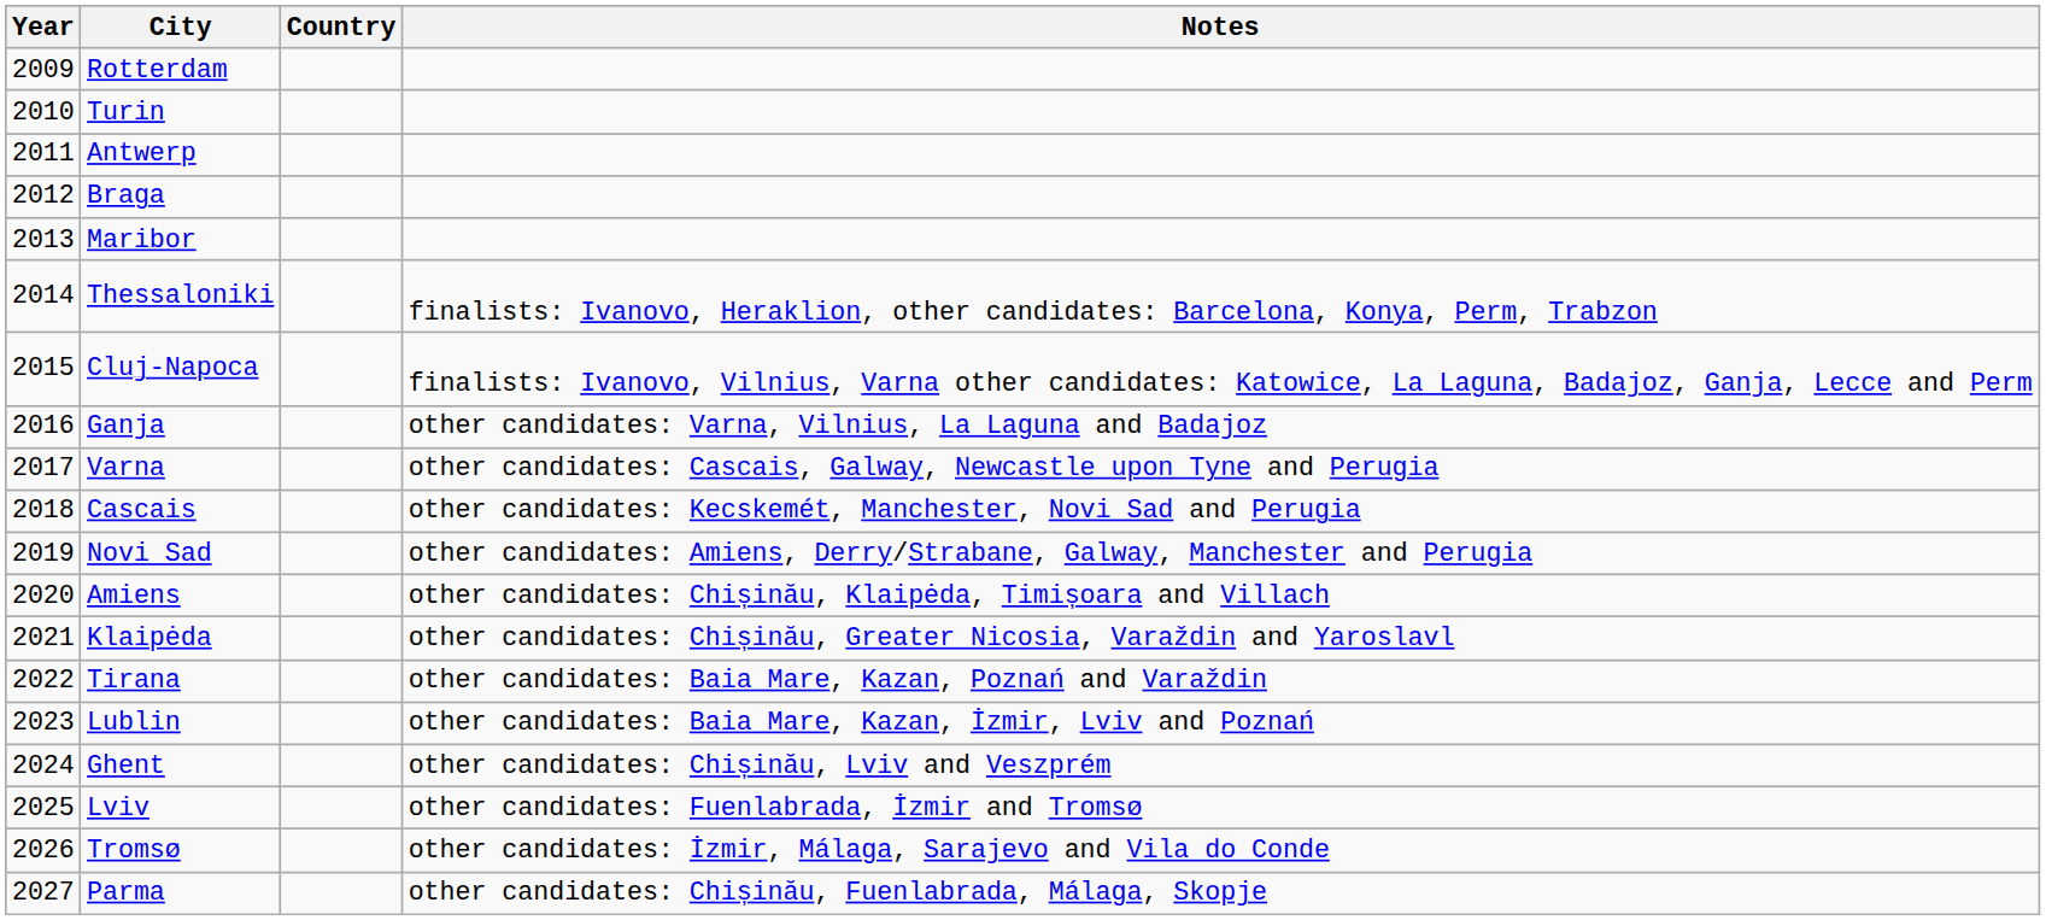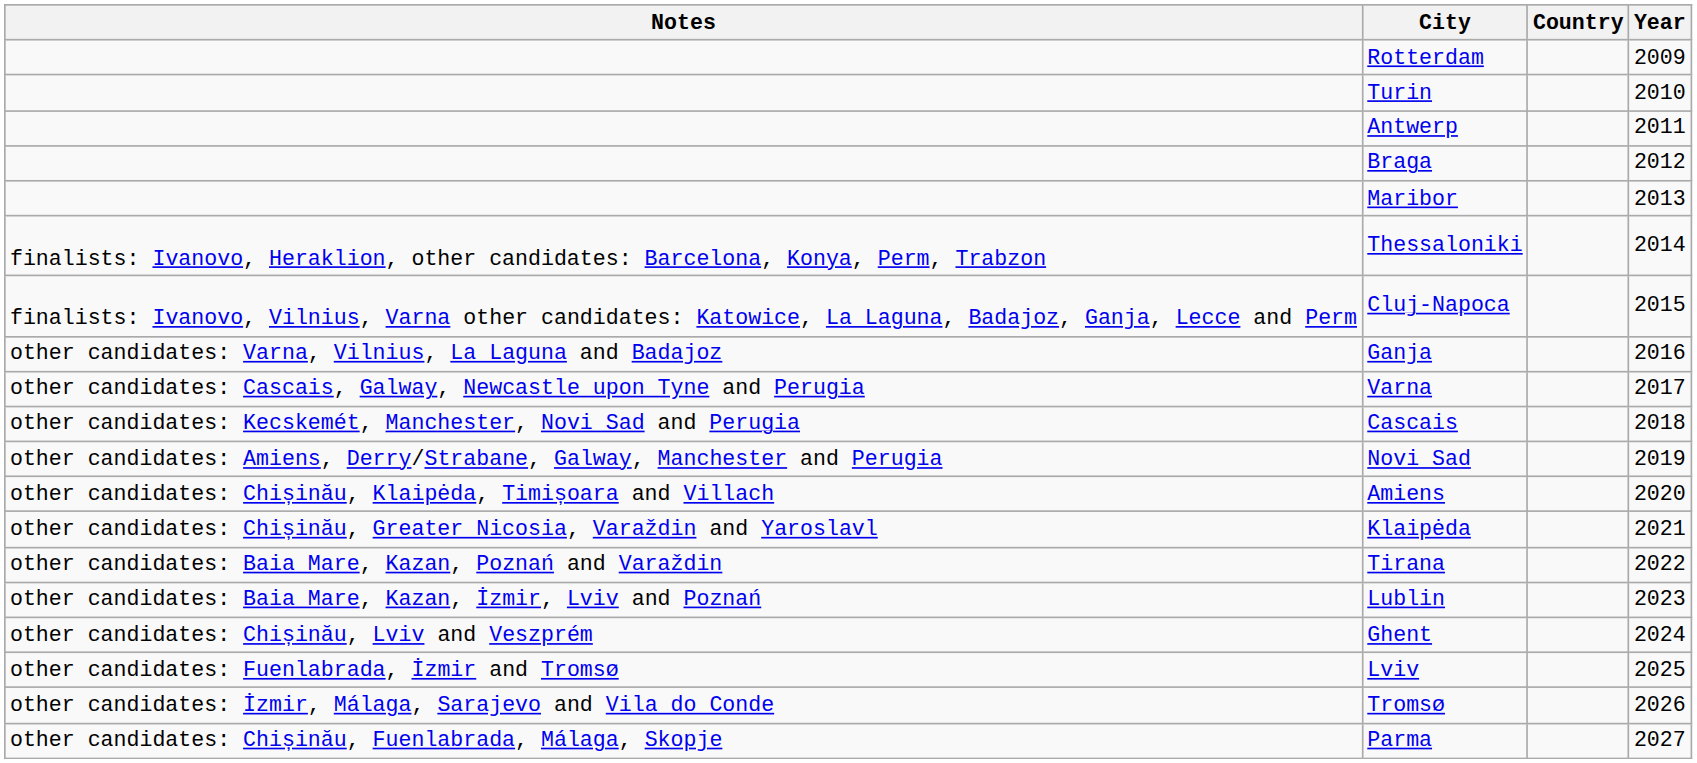columns swapped: Year <-> Notes
